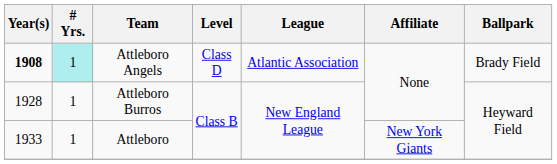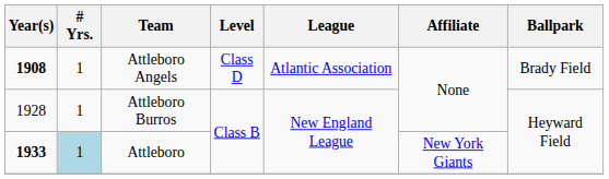Attleboro Angels | # Yrs.: paleturquoise background -> no background
Attleboro | Year(s): normal -> bold
Attleboro | # Yrs.: no background -> lightblue background
